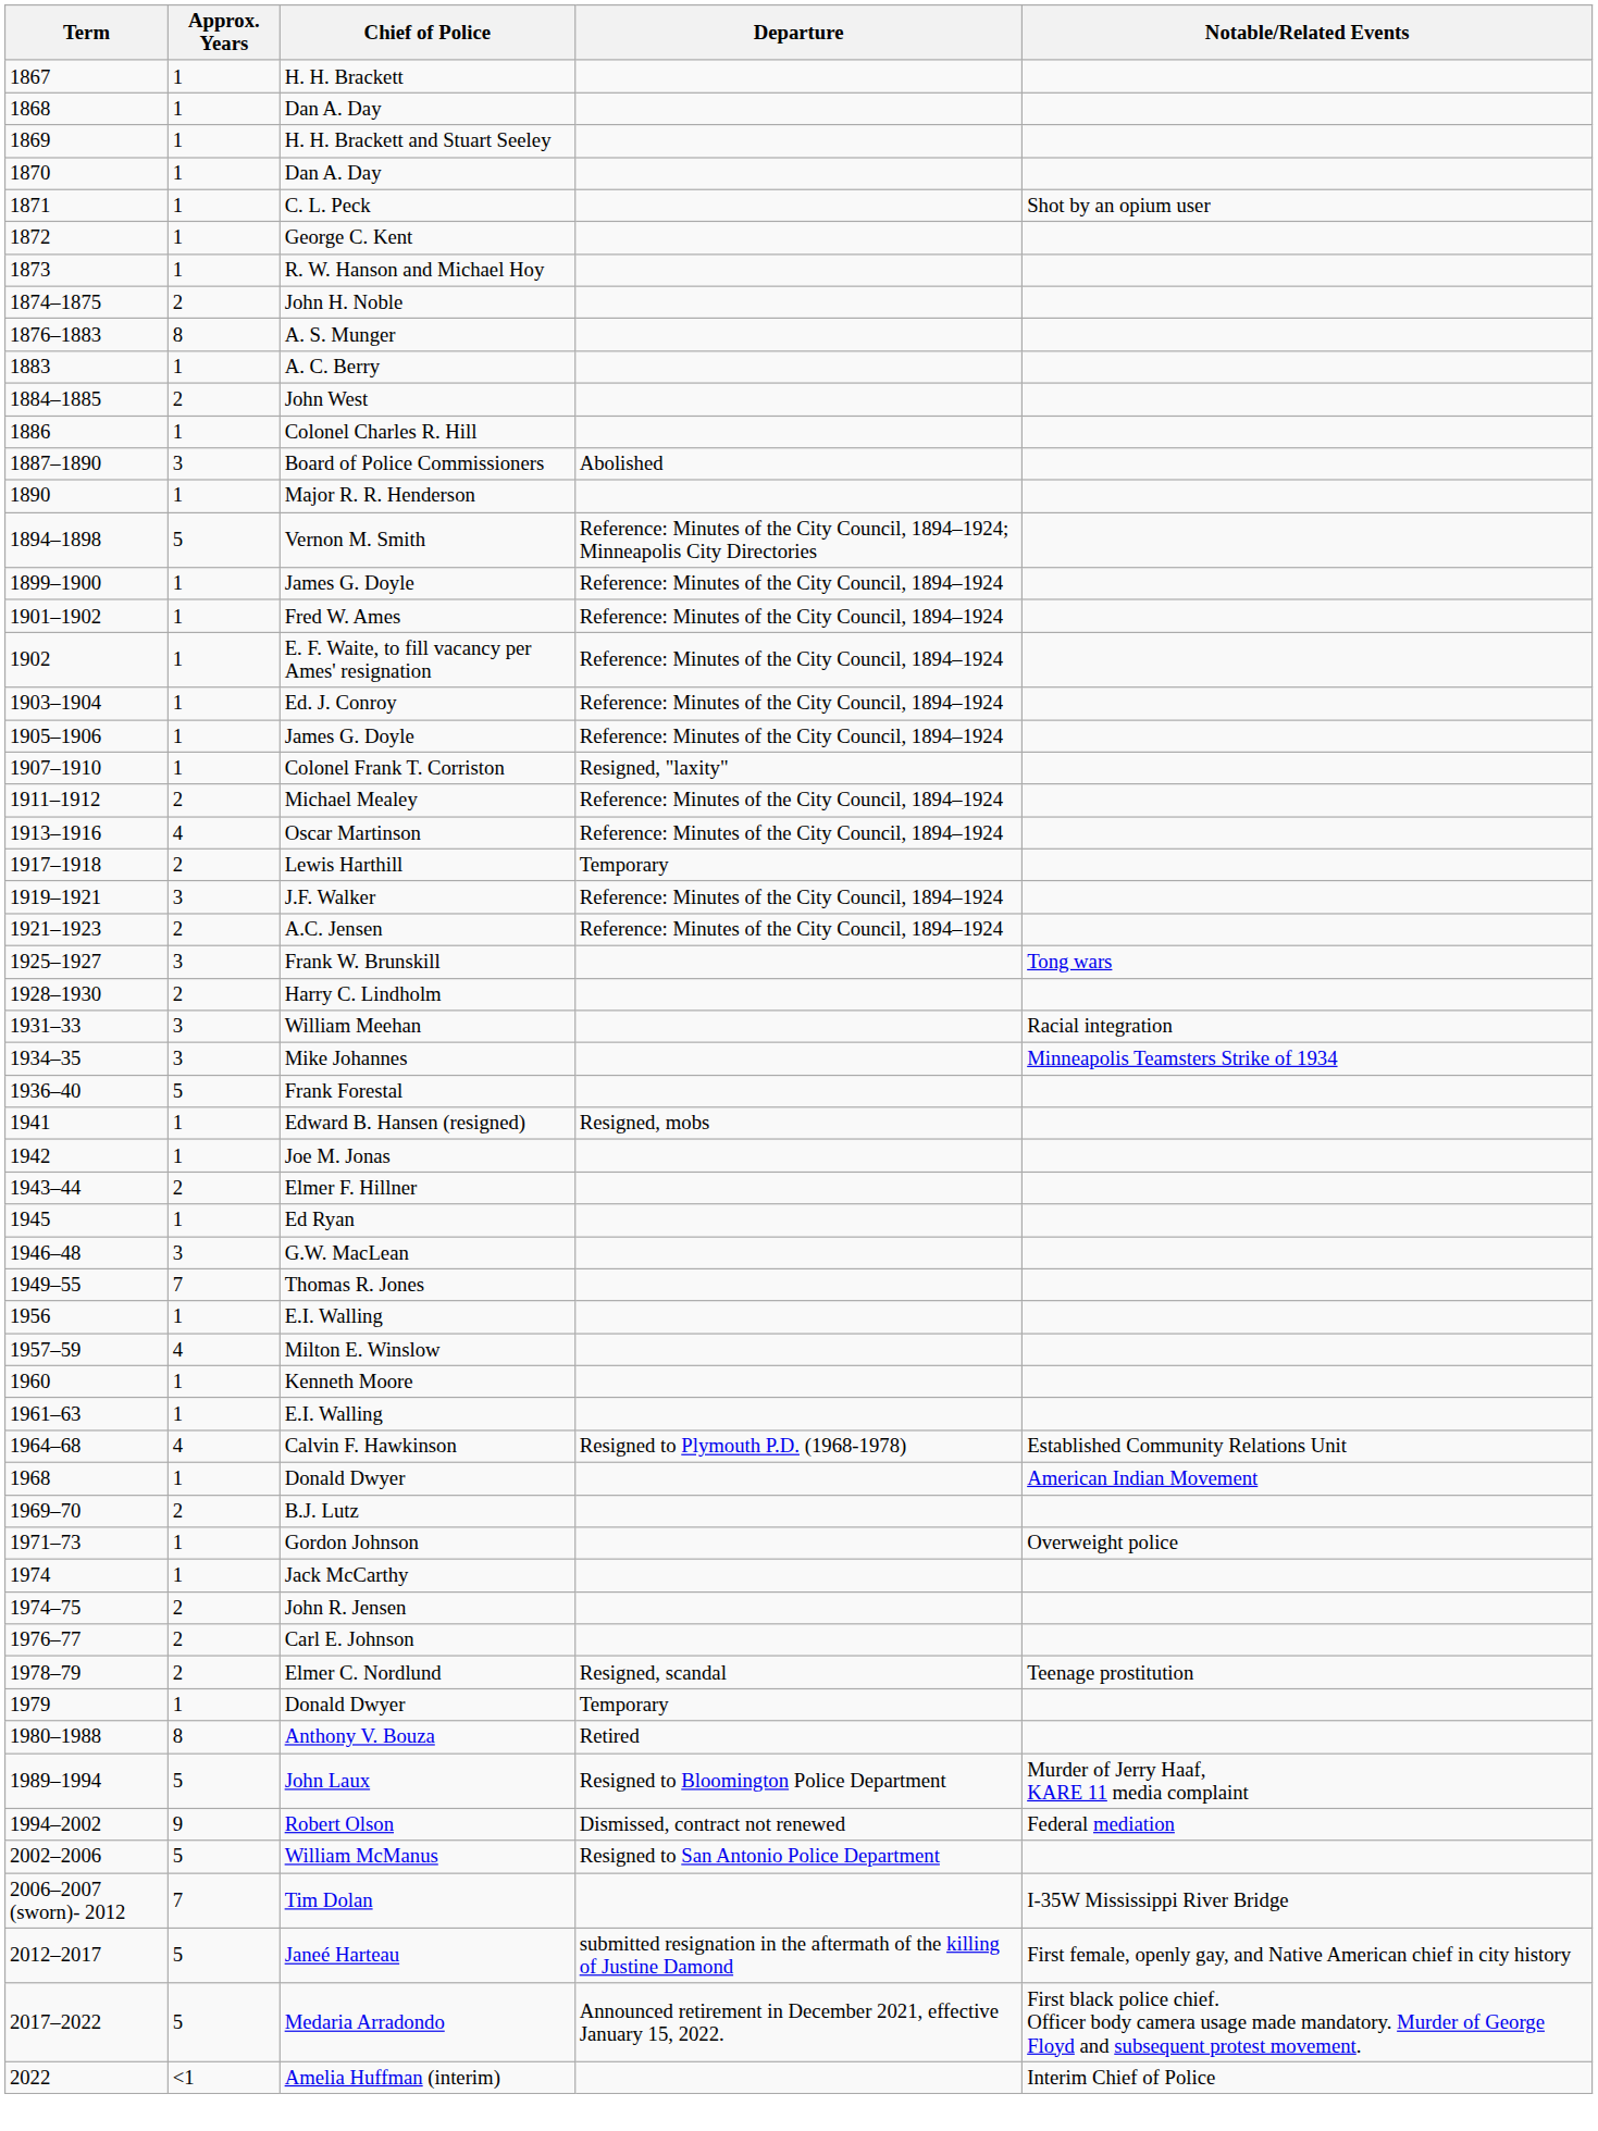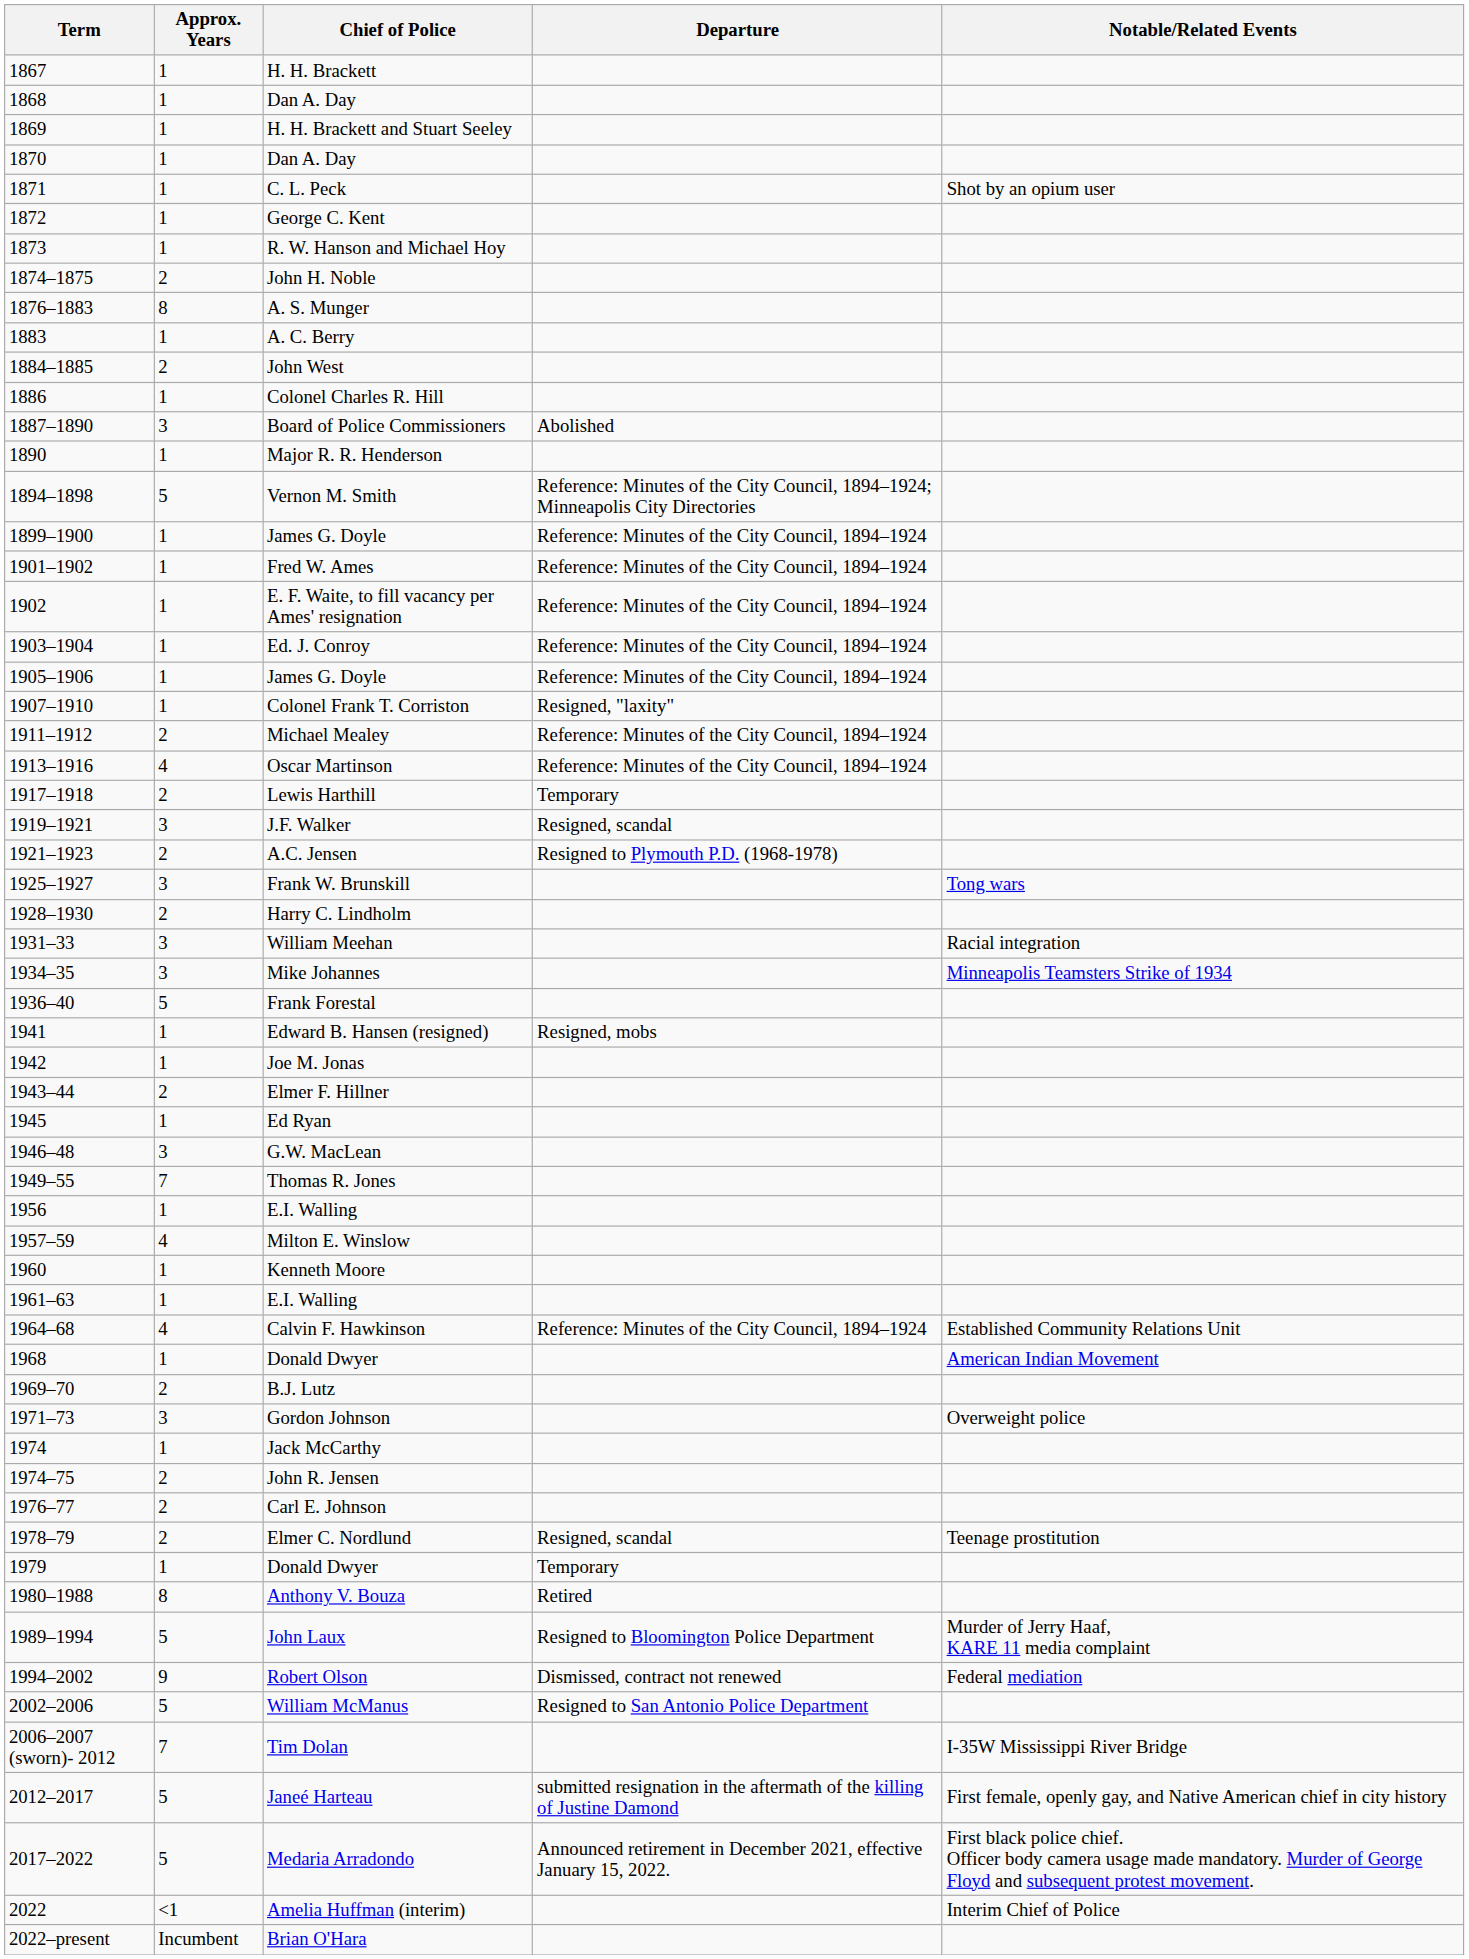J.F. Walker | Departure: Reference: Minutes of the City Council, 1894–1924 -> Resigned, scandal
A.C. Jensen | Departure: Reference: Minutes of the City Council, 1894–1924 -> Resigned to Plymouth P.D. (1968-1978)
Calvin F. Hawkinson | Departure: Resigned to Plymouth P.D. (1968-1978) -> Reference: Minutes of the City Council, 1894–1924
Gordon Johnson | Approx. Years: 1 -> 3
+ row: 2022–present | Incumbent | Brian O'Hara
